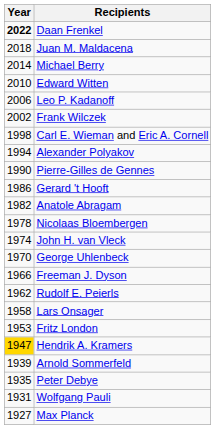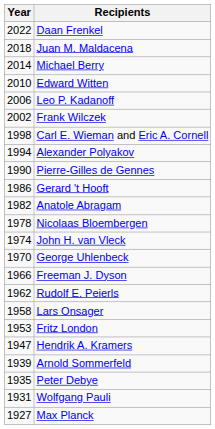Daan Frenkel | Year: bold -> normal
Hendrik A. Kramers | Year: gold background -> no background
